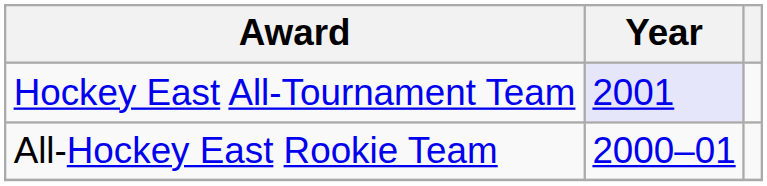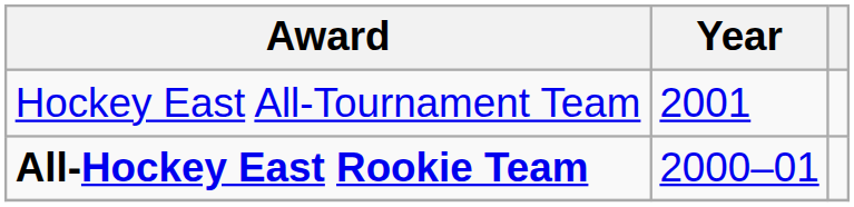row 2 | Year: lavender background -> no background
row 3 | Award: normal -> bold
